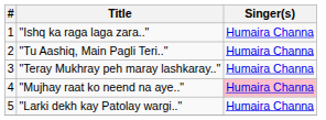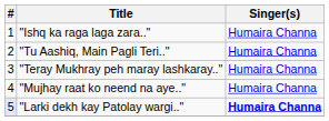"Mujhay raat ko neend na aye.." | Singer(s): pink background -> no background
"Larki dekh kay Patolay wargi.." | #: no background -> lavender background
"Larki dekh kay Patolay wargi.." | Singer(s): normal -> bold
